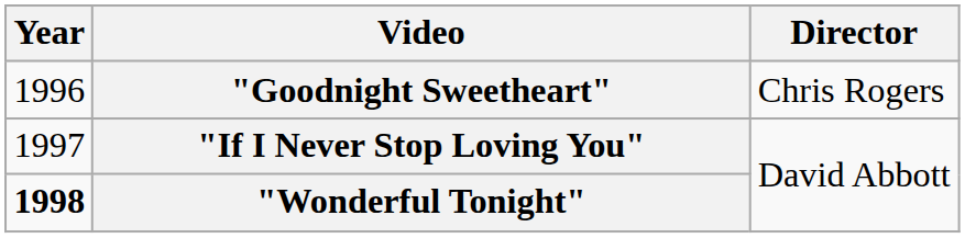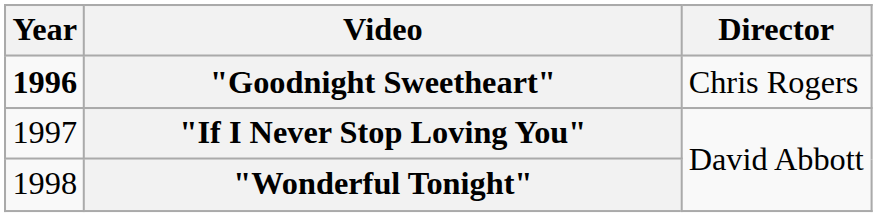"Goodnight Sweetheart" | Year: normal -> bold
"Wonderful Tonight" | Year: bold -> normal
